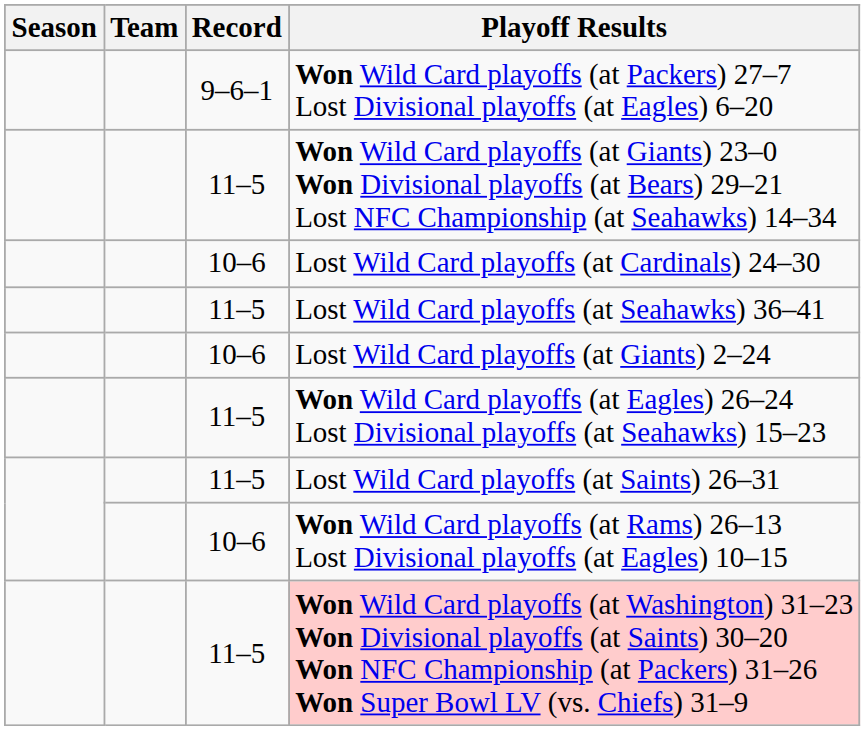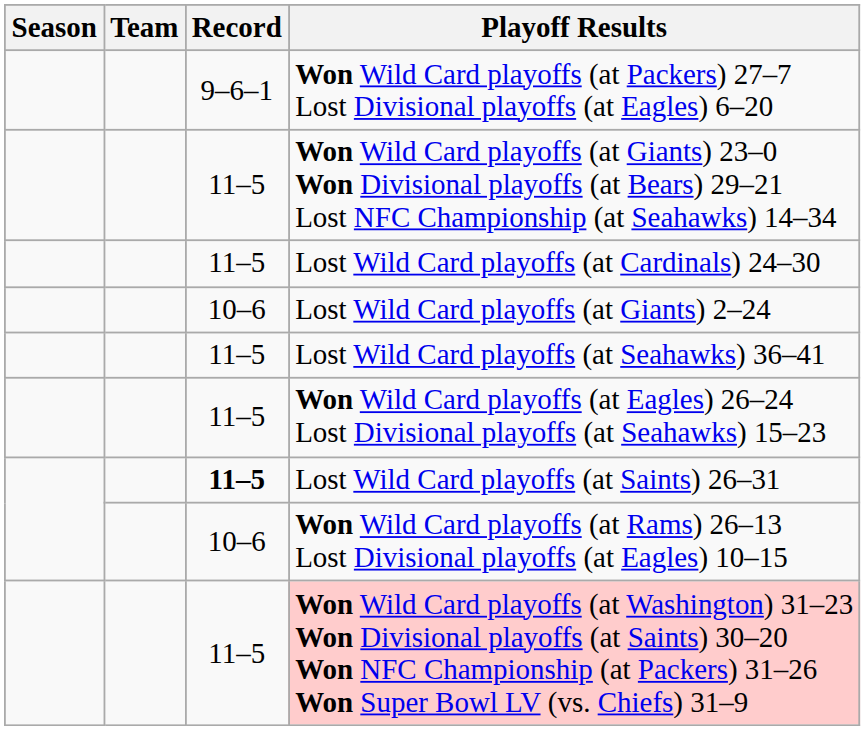Lost Wild Card playoffs (at Cardinals) 24–30 | Record: 10–6 -> 11–5
rows swapped: Lost Wild Card playoffs (at Seahawks) 36–41 <-> Lost Wild Card playoffs (at Giants) 2–24
Lost Wild Card playoffs (at Saints) 26–31 | Record: normal -> bold
